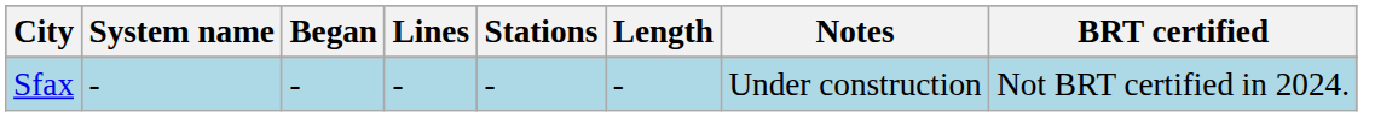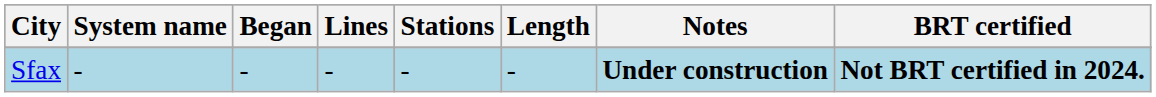Sfax | Notes: normal -> bold
Sfax | BRT certified: normal -> bold
